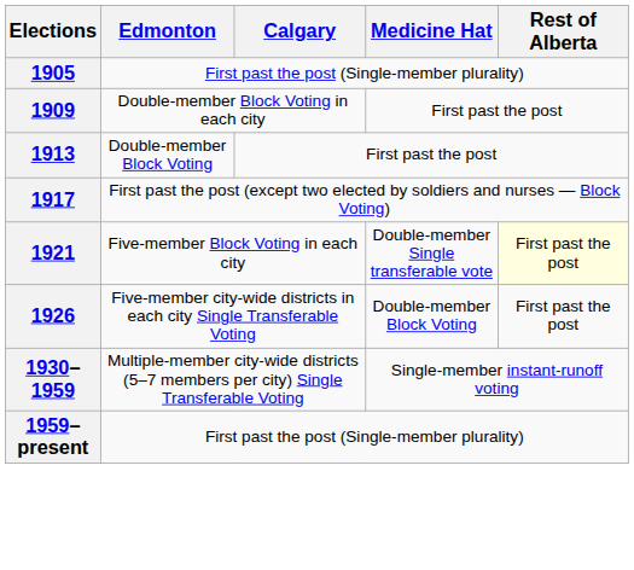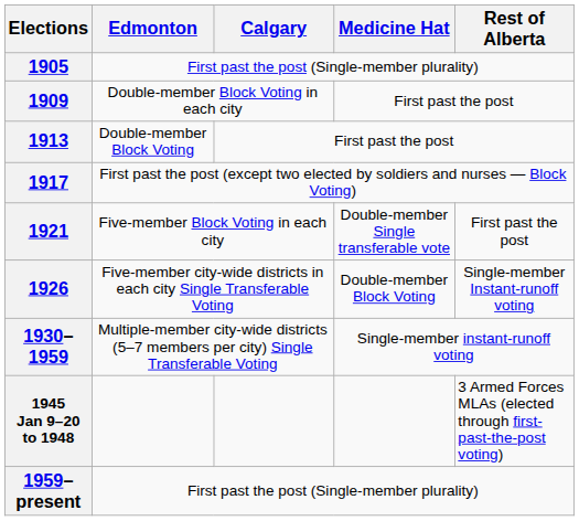1921 | Rest of Alberta: lightyellow background -> no background
1926 | Rest of Alberta: First past the post -> Single-member Instant-runoff voting
+ row: 1945 Jan 9–20 to 1948 | 3 Armed Forces MLAs (elected through first-past-the-post voting)
